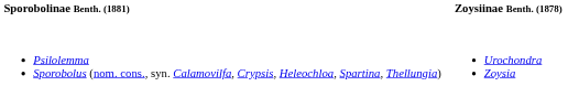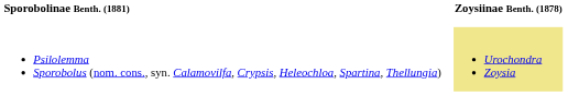row 2 | Zoysiinae Benth. (1878): no background -> khaki background
